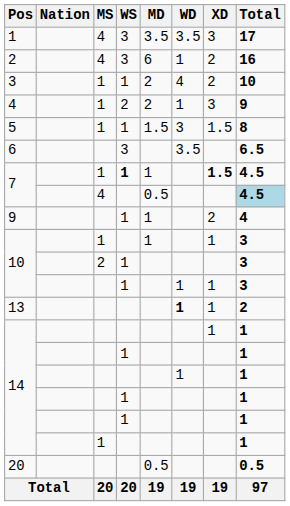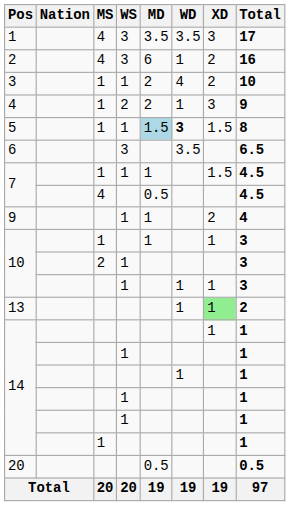5 | MD: no background -> lightblue background
5 | WD: normal -> bold
7 / 1 | WS: bold -> normal
7 / 1 | XD: bold -> normal
7 / 4 | Total: lightblue background -> no background
13 | WD: bold -> normal
13 | XD: no background -> lightgreen background
